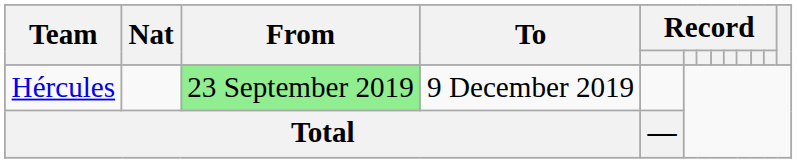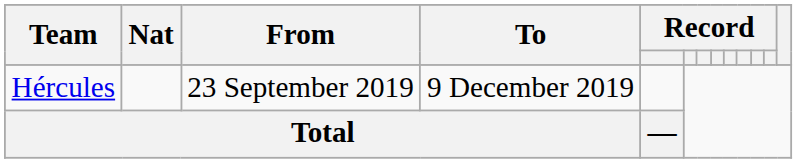Hércules | From: lightgreen background -> no background
